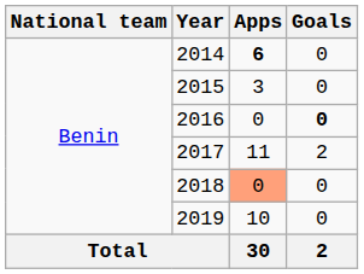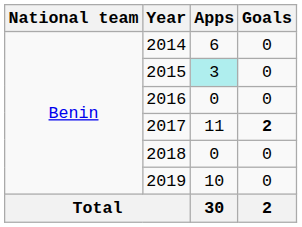2014 | Apps: bold -> normal
2015 | Apps: no background -> paleturquoise background
2016 | Goals: bold -> normal
2017 | Goals: normal -> bold
2018 | Apps: lightsalmon background -> no background
